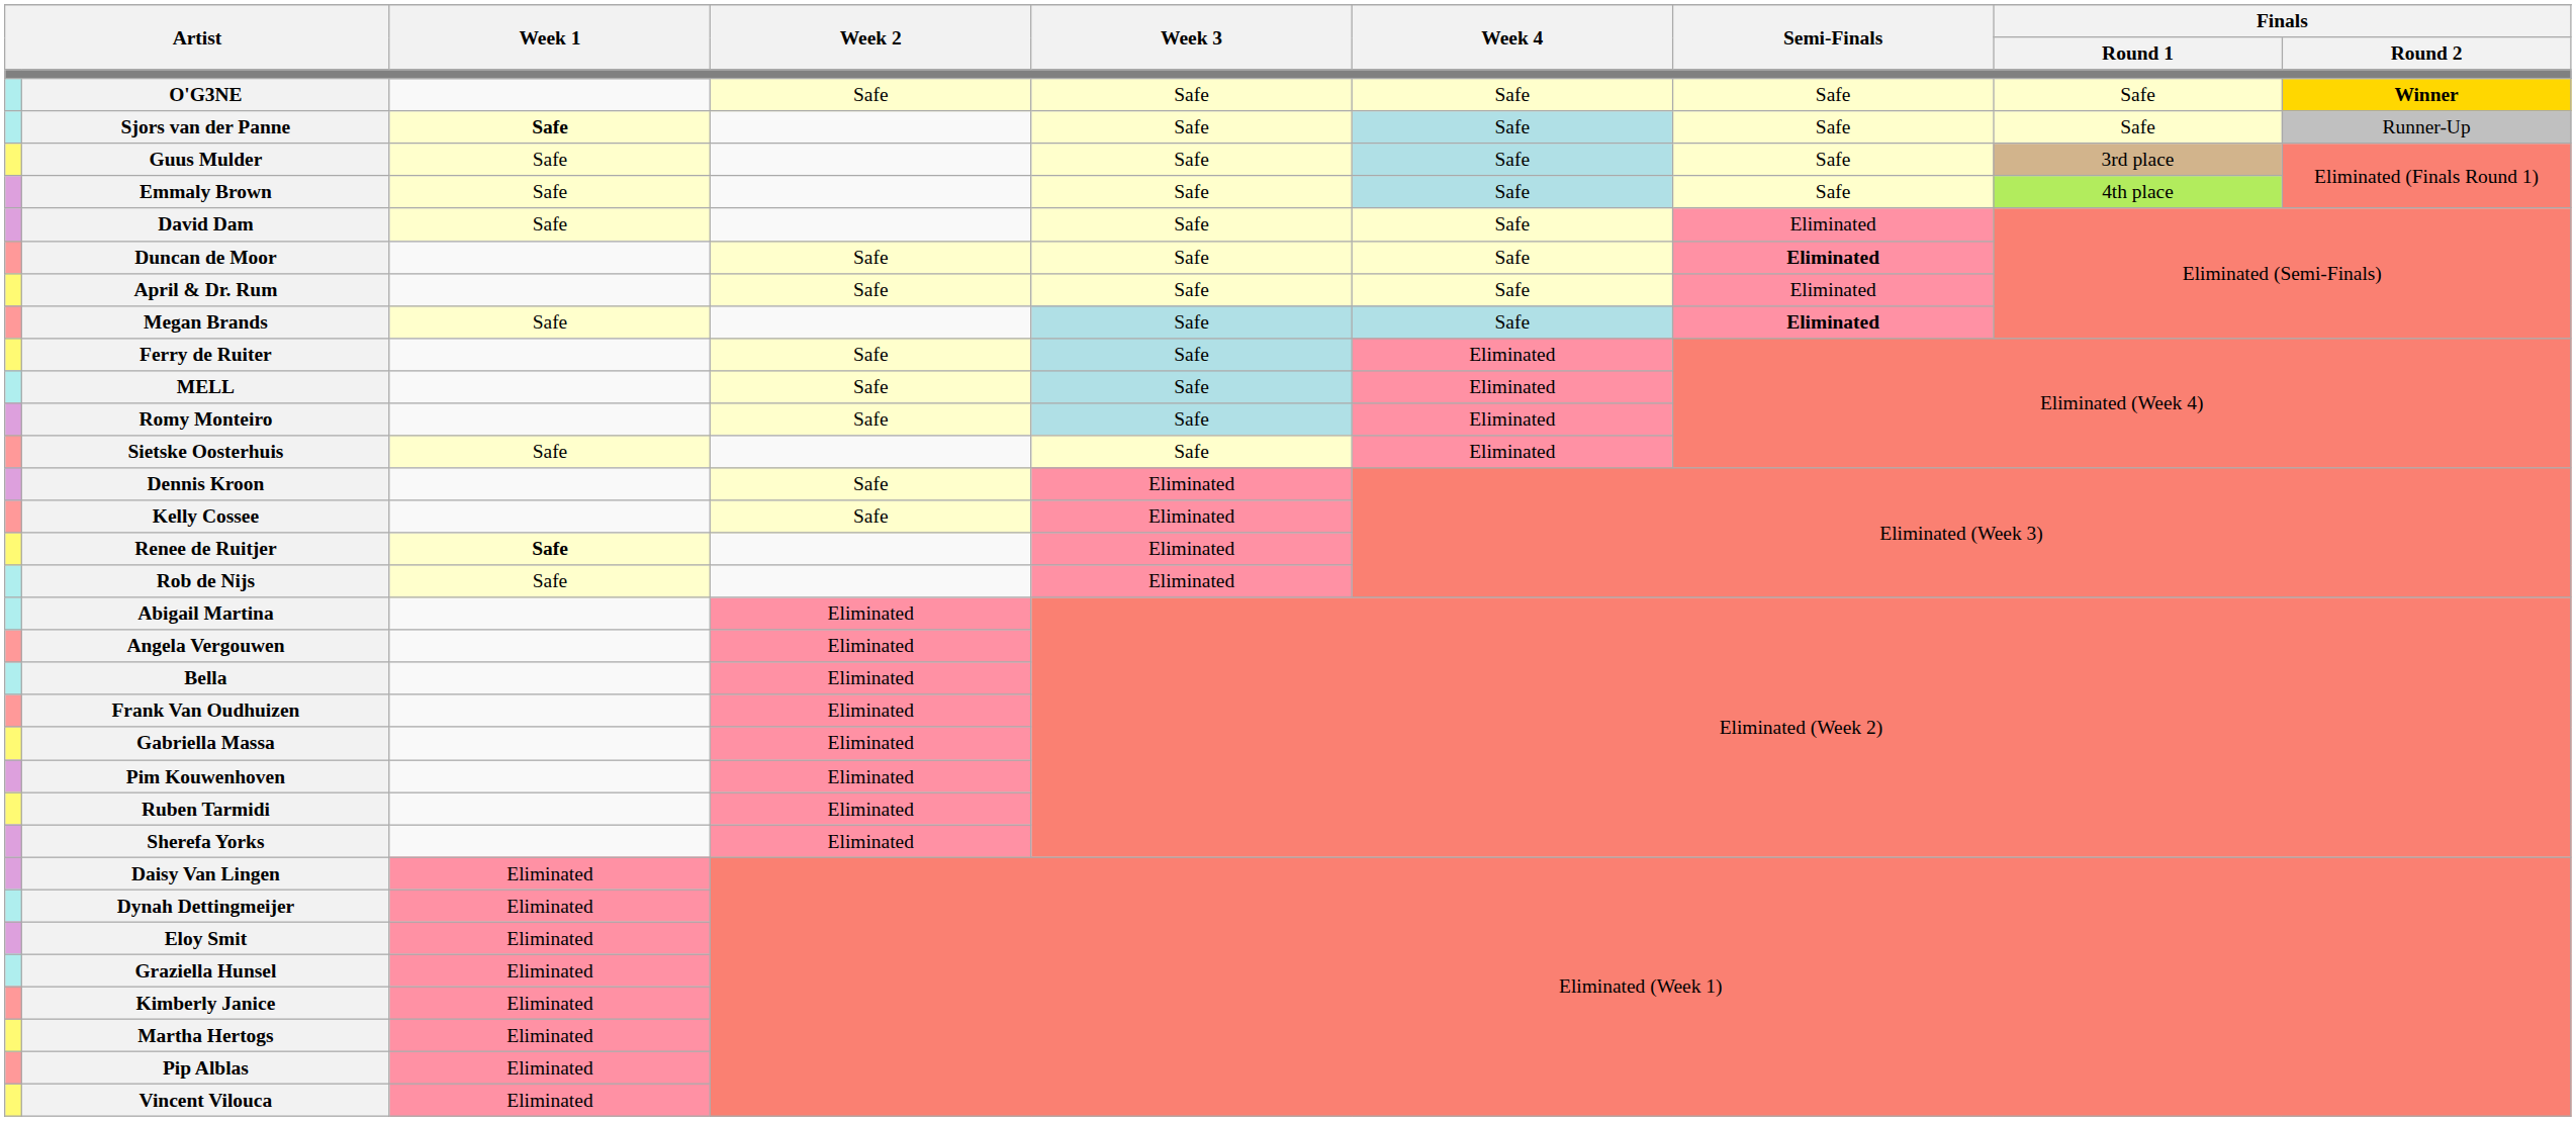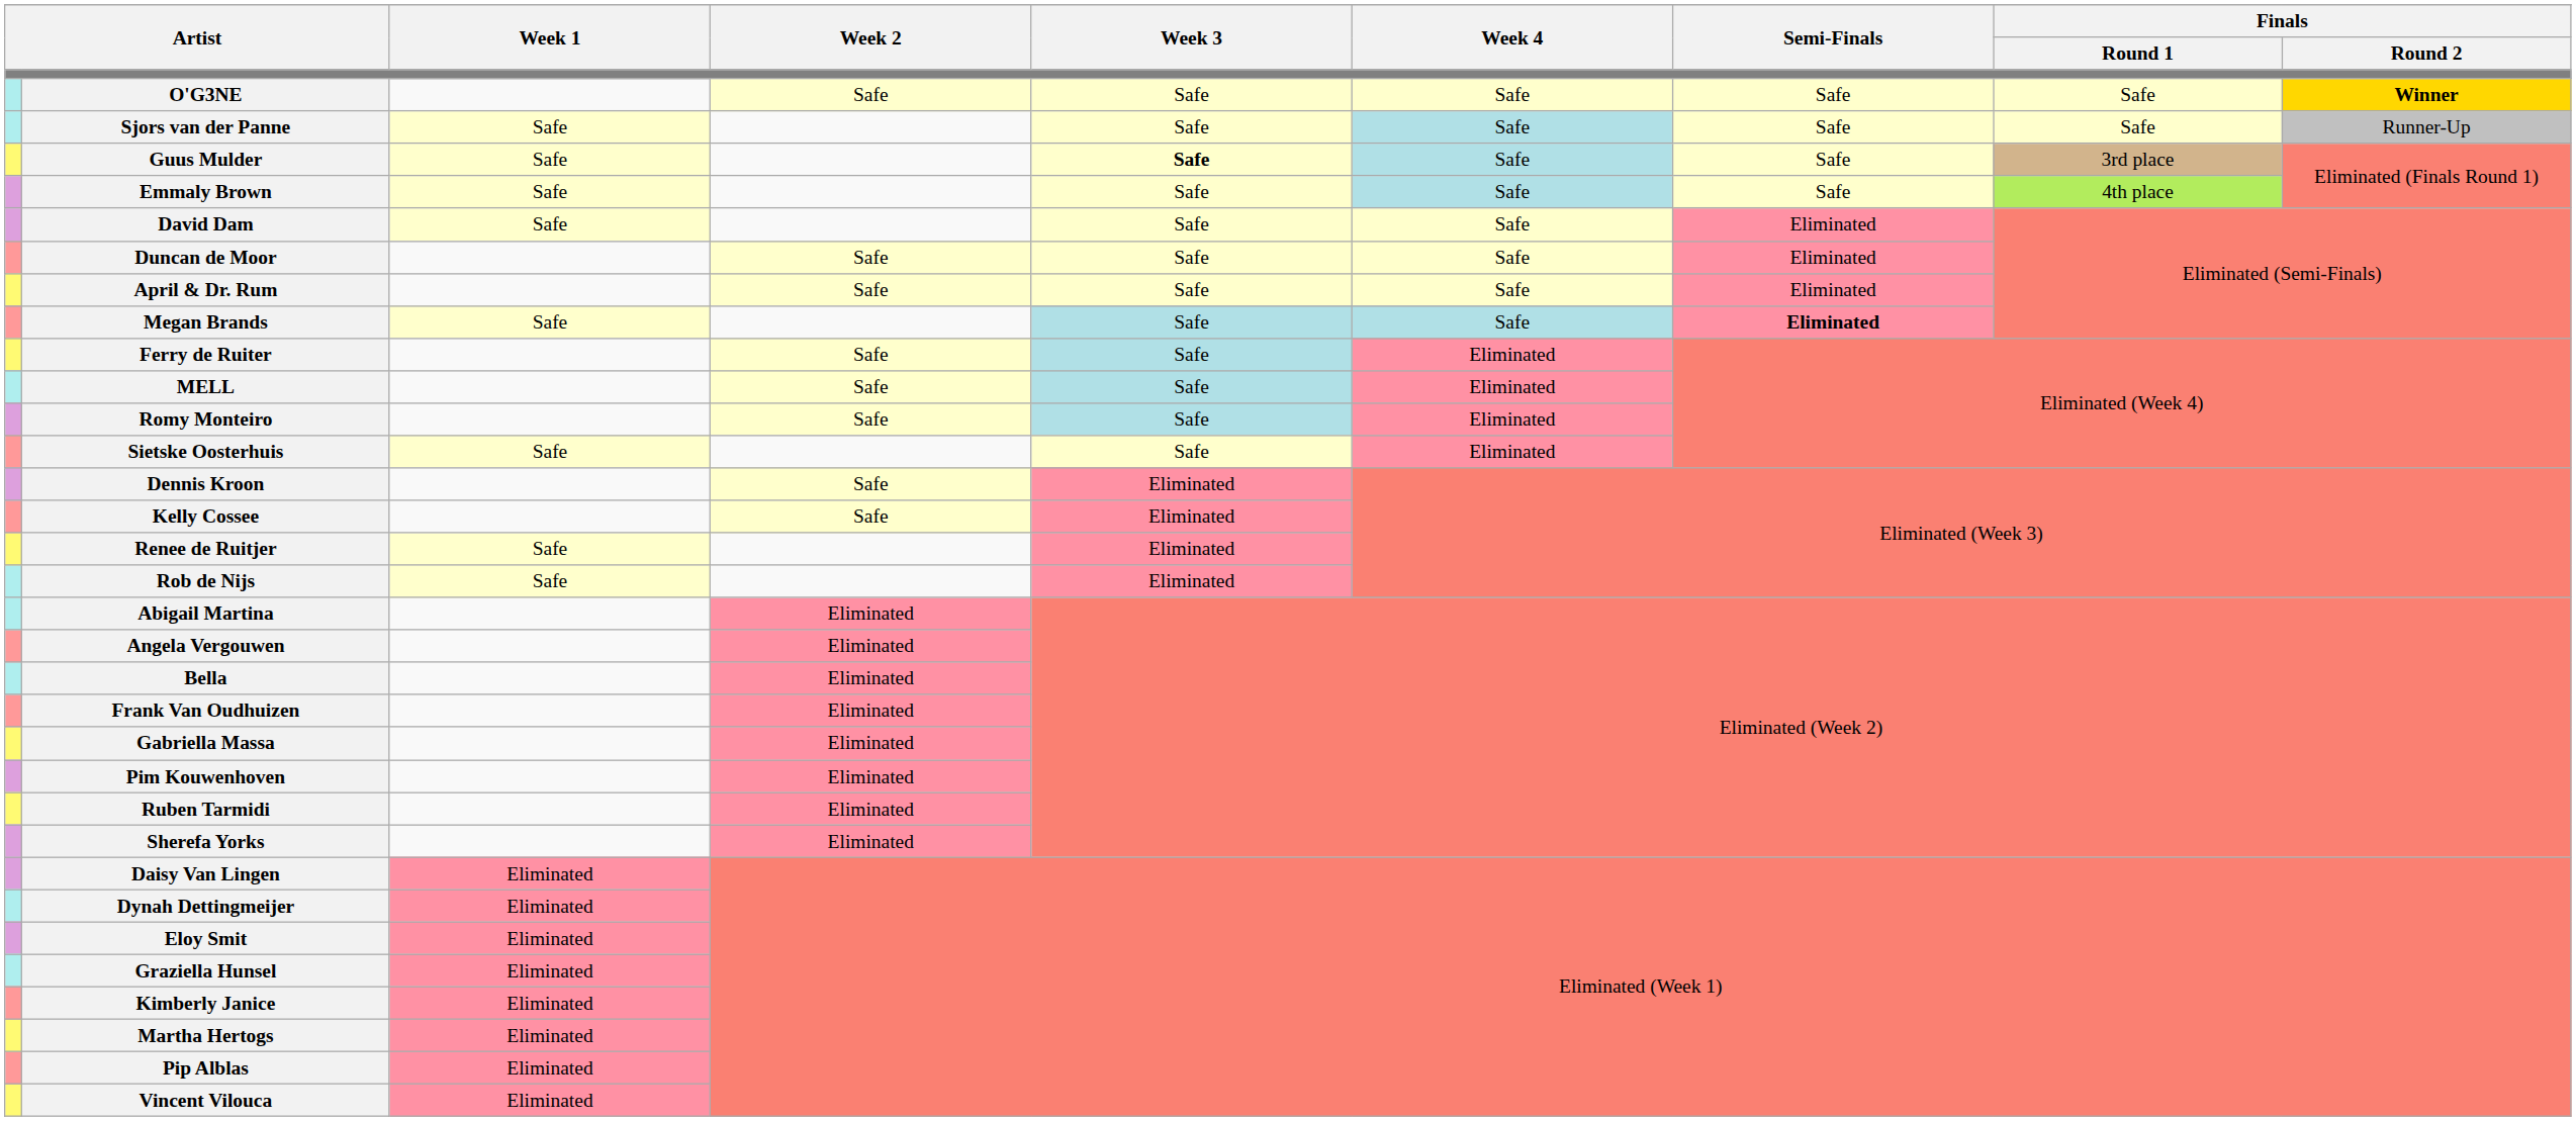Sjors van der Panne | Week 1: bold -> normal
Guus Mulder | Week 3: normal -> bold
Duncan de Moor | Semi-Finals: bold -> normal
Renee de Ruitjer | Week 1: bold -> normal
